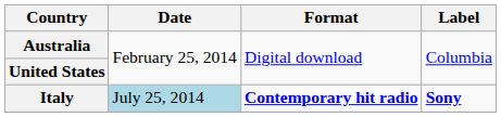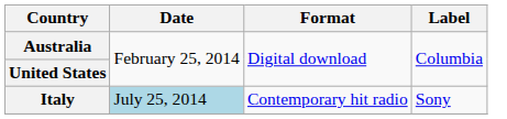Italy | Format: bold -> normal
Italy | Label: bold -> normal
